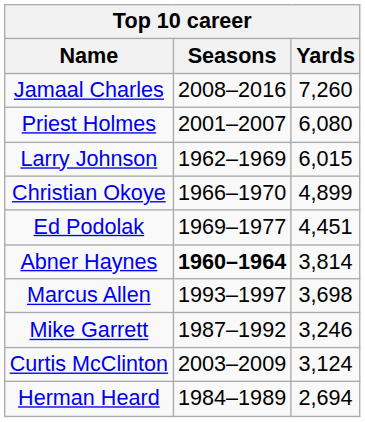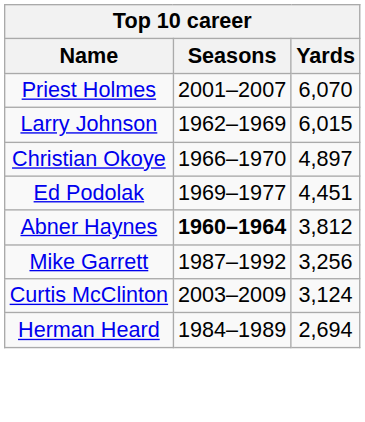- row: Jamaal Charles | 2008–2016 | 7,260
Priest Holmes | Yards: 6,080 -> 6,070
Christian Okoye | Yards: 4,899 -> 4,897
Abner Haynes | Yards: 3,814 -> 3,812
- row: Marcus Allen | 1993–1997 | 3,698
Mike Garrett | Yards: 3,246 -> 3,256
